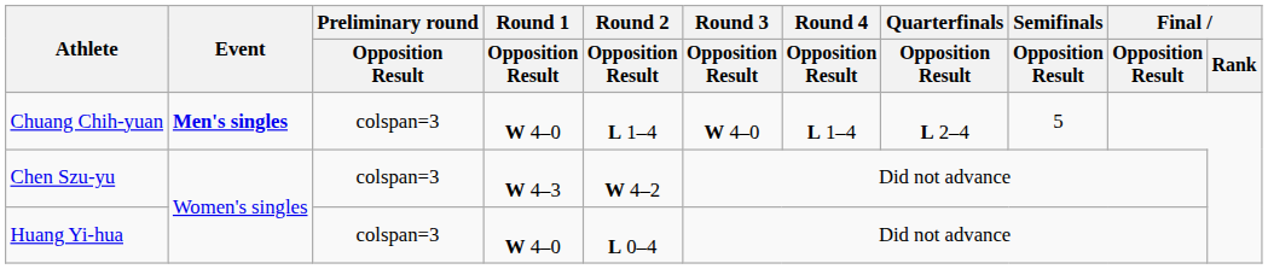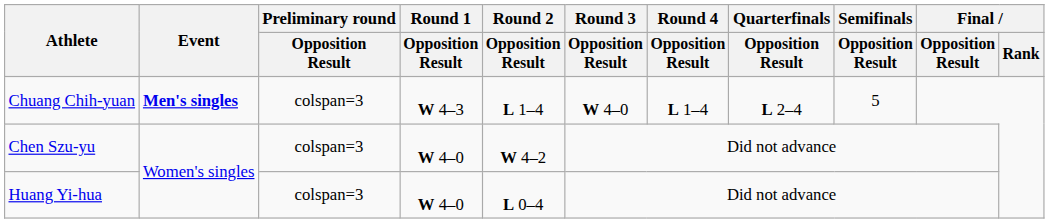Chuang Chih-yuan | Round 1 / Opposition Result: W 4–0 -> W 4–3
Chen Szu-yu | Round 1 / Opposition Result: W 4–3 -> W 4–0
